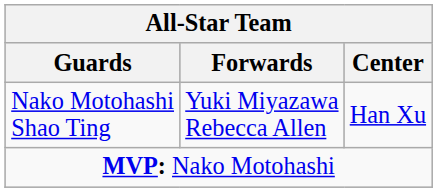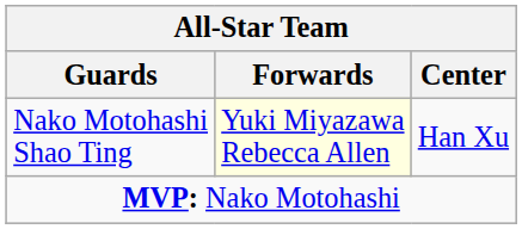Nako Motohashi Shao Ting | Forwards: no background -> lightyellow background
